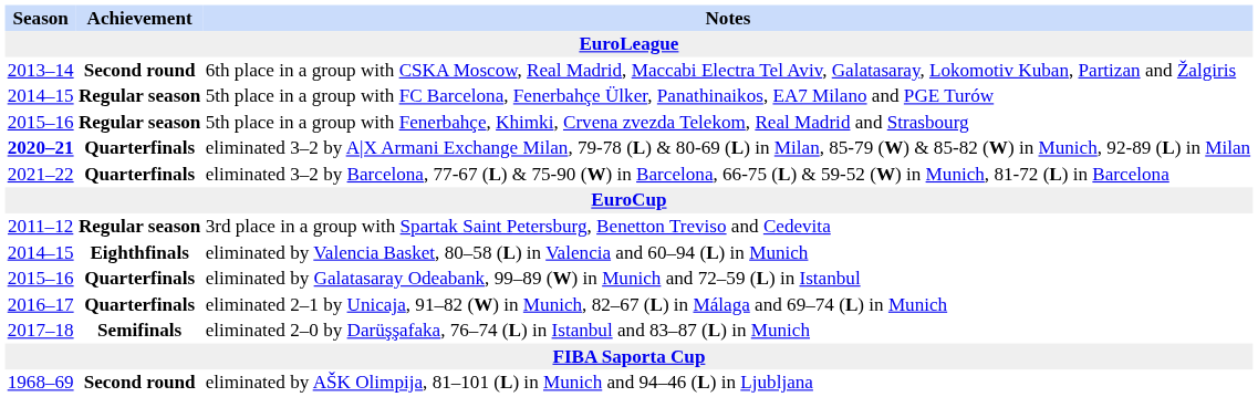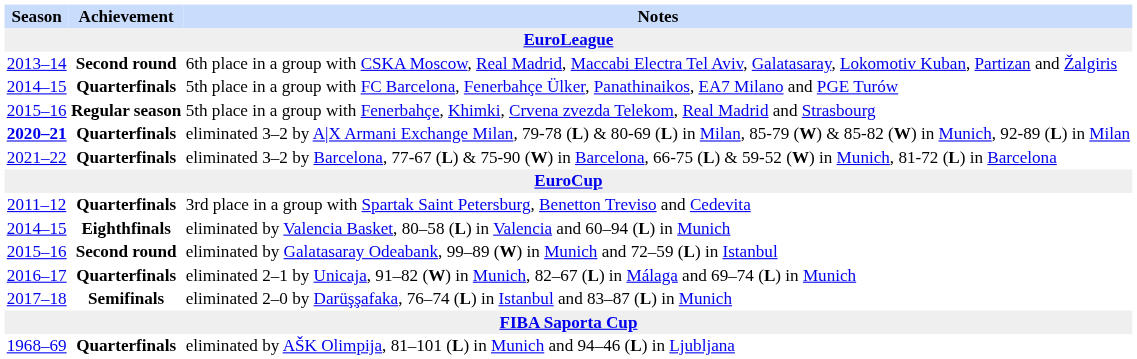row 4 | Achievement: Regular season -> Quarterfinals
row 9 | Achievement: Regular season -> Quarterfinals
row 11 | Achievement: Quarterfinals -> Second round
row 15 | Achievement: Second round -> Quarterfinals
